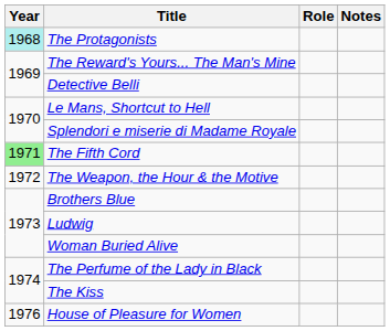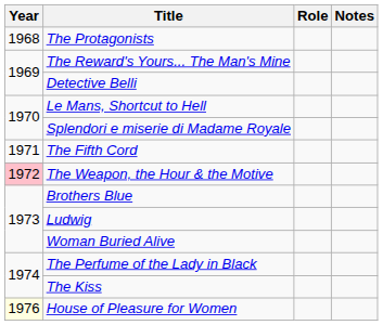The Protagonists | Year: paleturquoise background -> no background
The Fifth Cord | Year: lightgreen background -> no background
The Weapon, the Hour & the Motive | Year: no background -> pink background
House of Pleasure for Women | Year: no background -> lightyellow background
